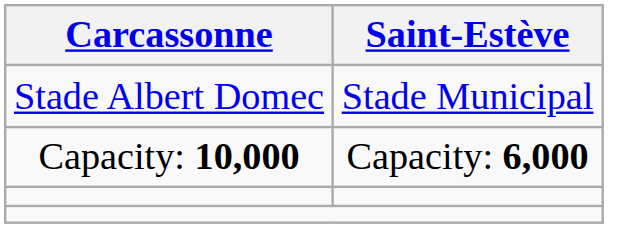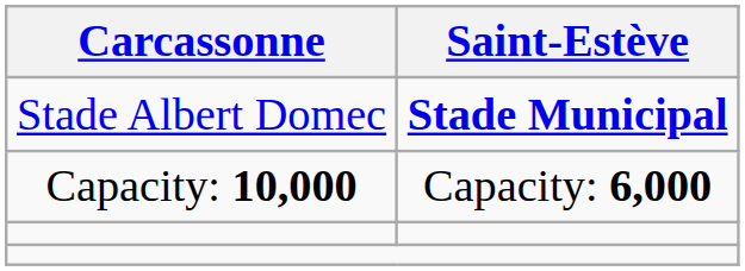row 2 | Saint-Estève: normal -> bold
